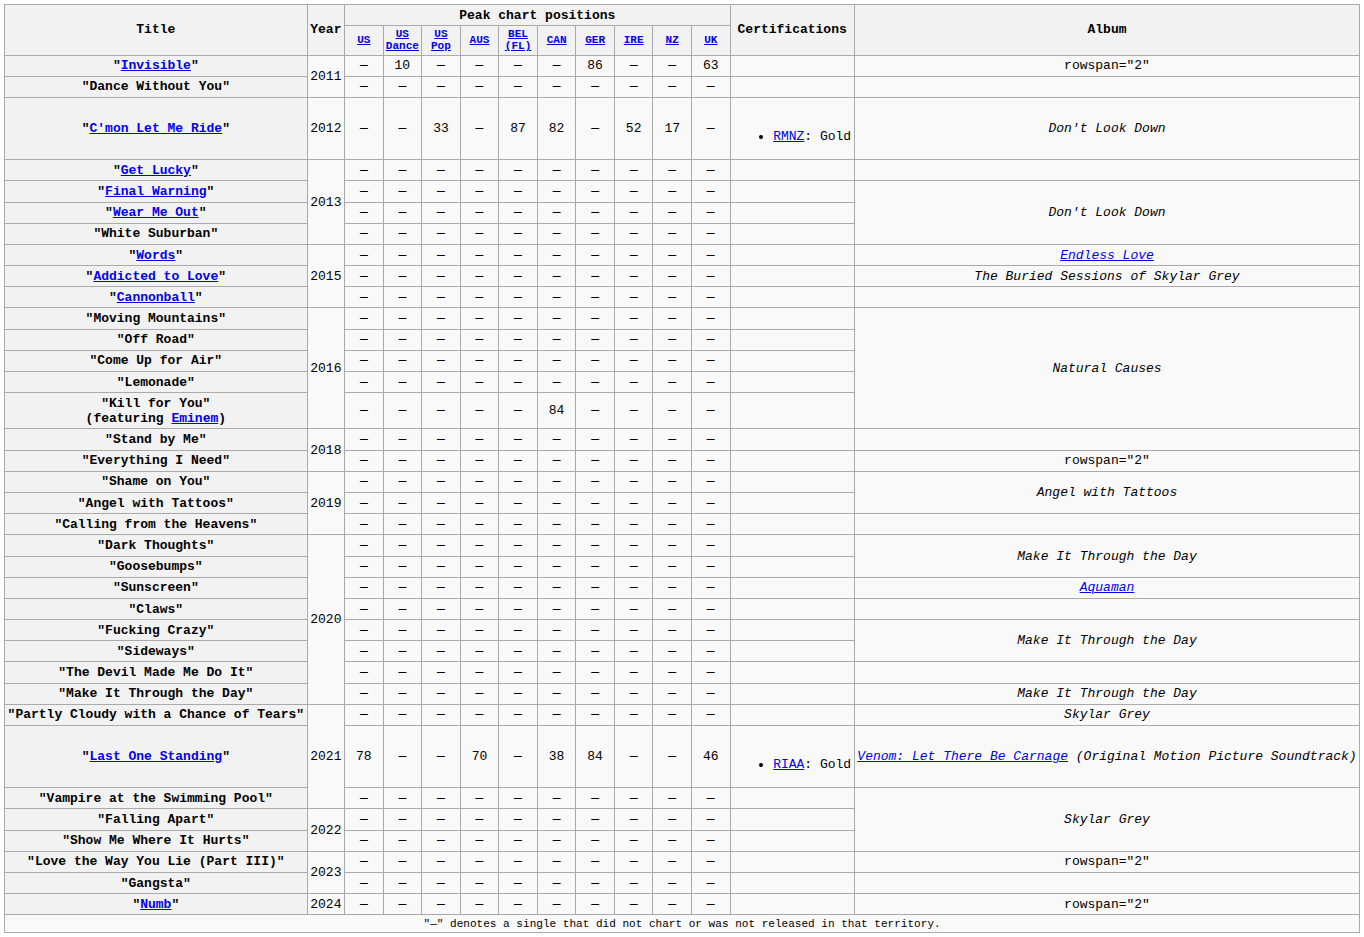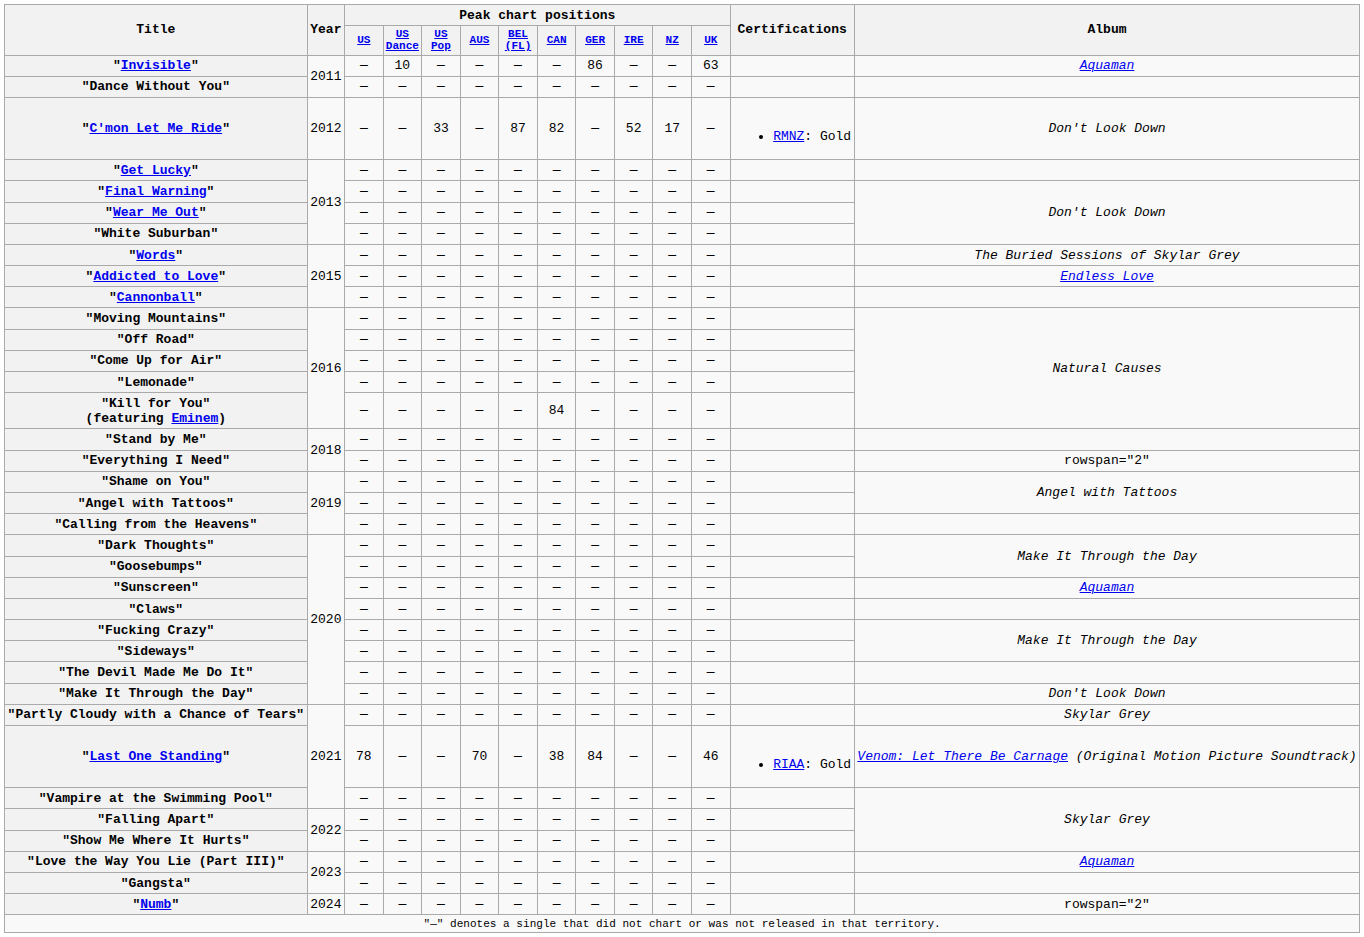"Invisible" | Album: rowspan="2" -> Aquaman
"Words" | Album: Endless Love -> The Buried Sessions of Skylar Grey
"Addicted to Love" | Album: The Buried Sessions of Skylar Grey -> Endless Love
"Make It Through the Day" | Album: Make It Through the Day -> Don't Look Down
"Love the Way You Lie (Part III)" | Album: rowspan="2" -> Aquaman
